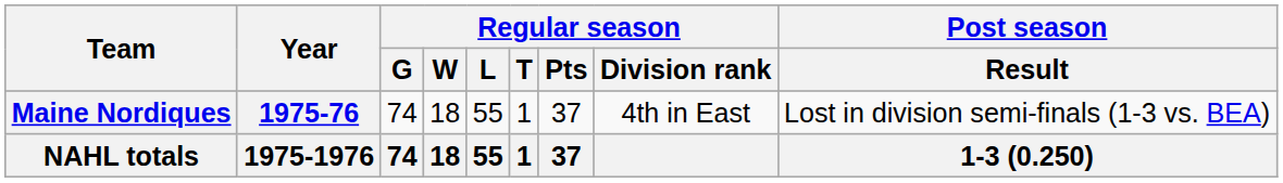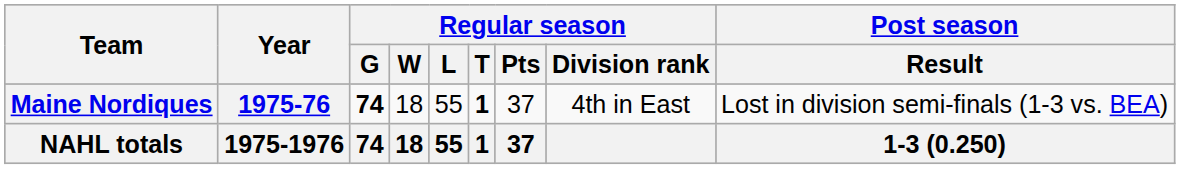Maine Nordiques | Regular season / G: normal -> bold
Maine Nordiques | Regular season / T: normal -> bold
